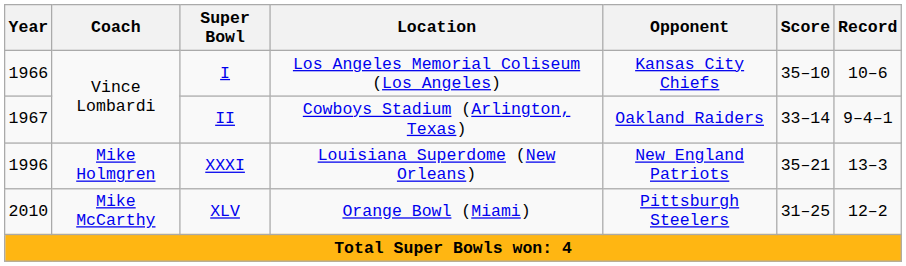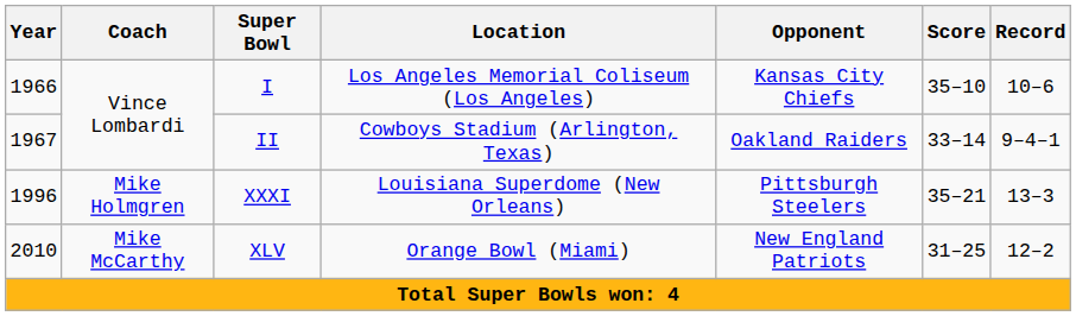XXXI | Opponent: New England Patriots -> Pittsburgh Steelers
XLV | Opponent: Pittsburgh Steelers -> New England Patriots
